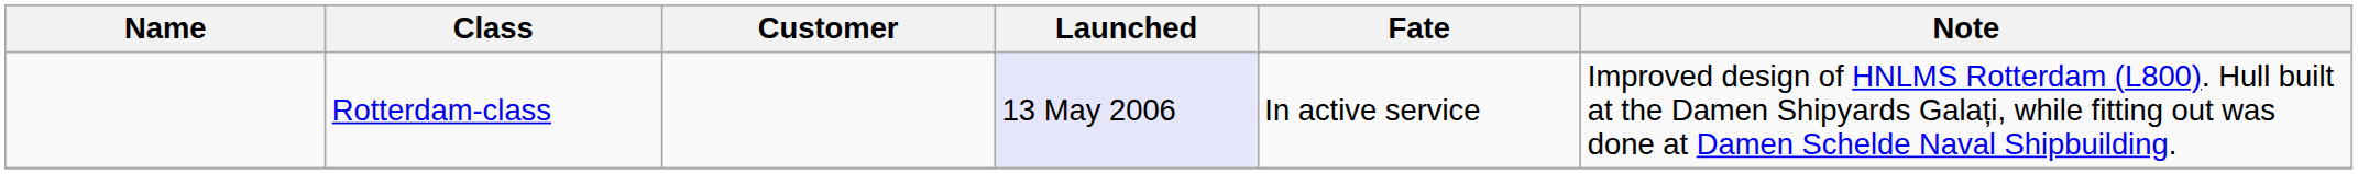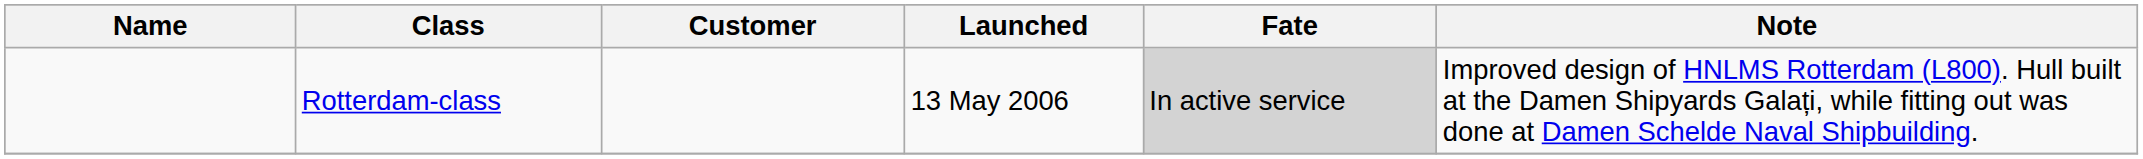Rotterdam-class | Launched: lavender background -> no background
Rotterdam-class | Fate: no background -> lightgrey background
